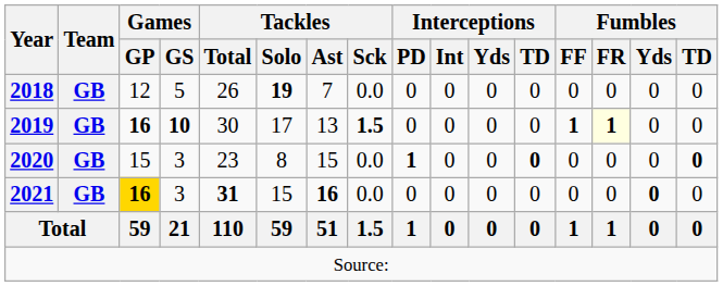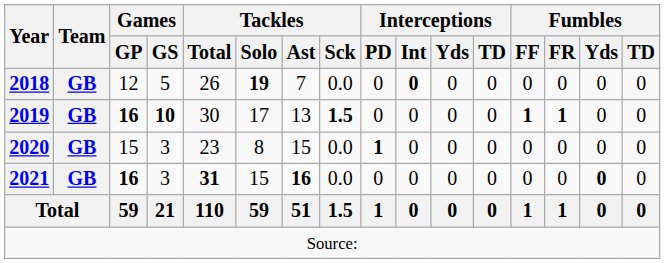2018 | Interceptions / Int: normal -> bold
2019 | Fumbles / FR: lightyellow background -> no background
2020 | Interceptions / TD: bold -> normal
2020 | Fumbles / TD: bold -> normal
2021 | Games / GP: gold background -> no background
